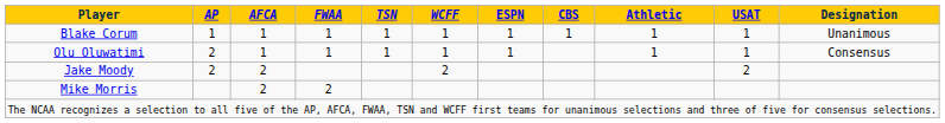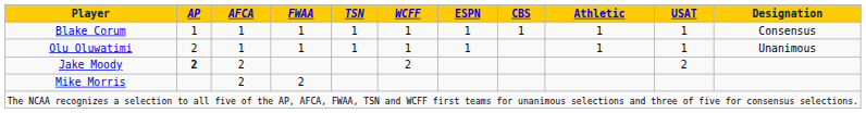Blake Corum | Designation: Unanimous -> Consensus
Olu Oluwatimi | Designation: Consensus -> Unanimous
Jake Moody | AP: normal -> bold
